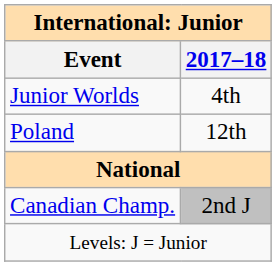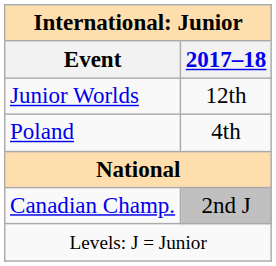Junior Worlds | column 2: 4th -> 12th
Poland | column 2: 12th -> 4th
